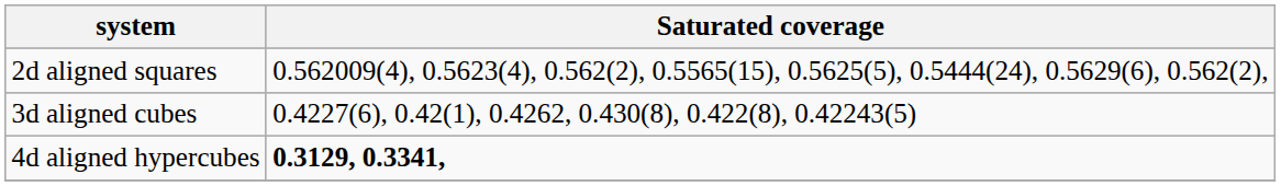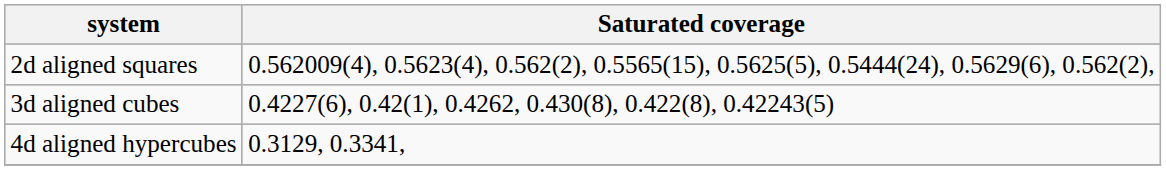4d aligned hypercubes | Saturated coverage: bold -> normal
